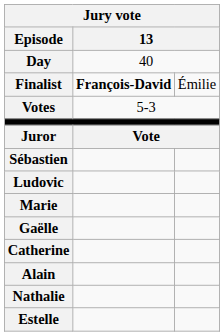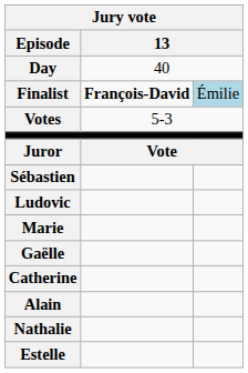Finalist | column 3: no background -> lightblue background
